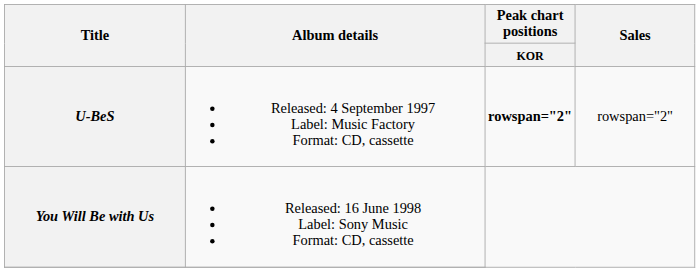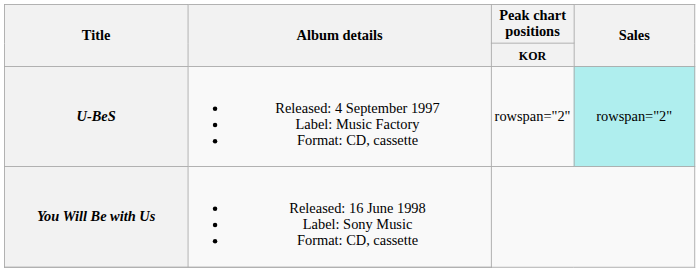U-BeS | Peak chart positions / KOR: bold -> normal
U-BeS | Sales: no background -> paleturquoise background
